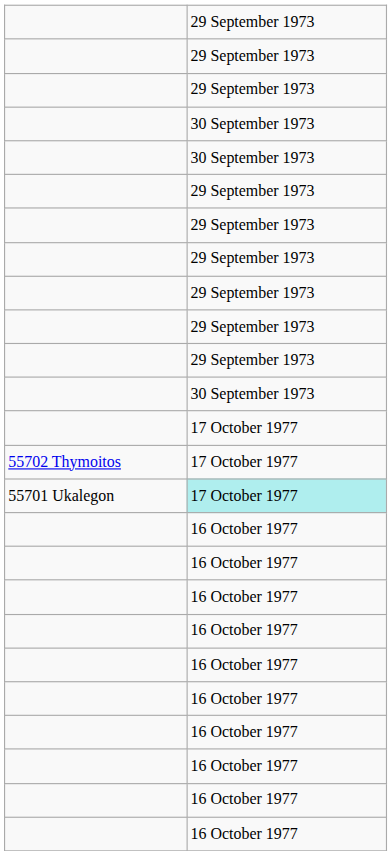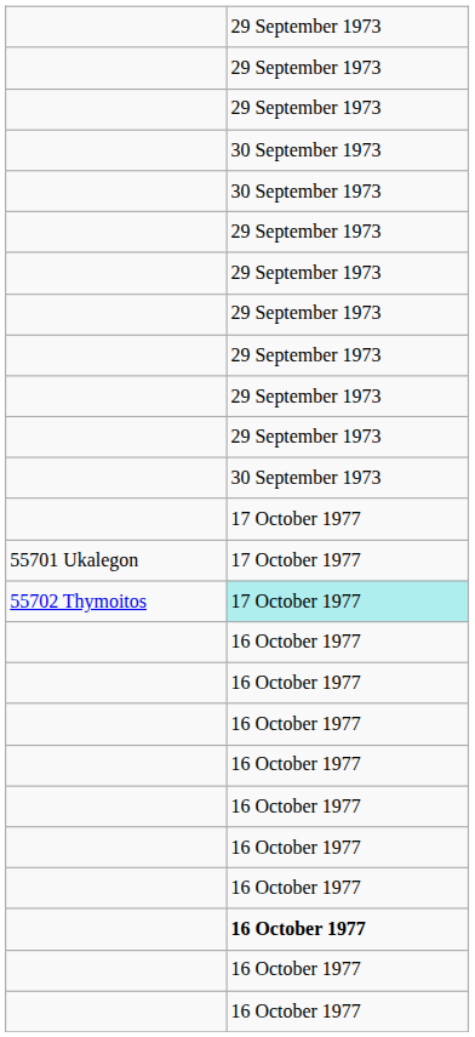row 14 | column 1: 55702 Thymoitos -> 55701 Ukalegon
row 15 | column 1: 55701 Ukalegon -> 55702 Thymoitos
row 23 | column 2: normal -> bold
